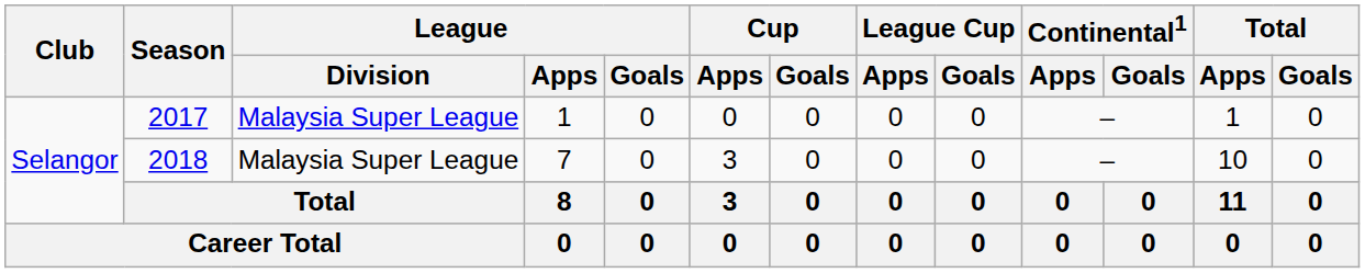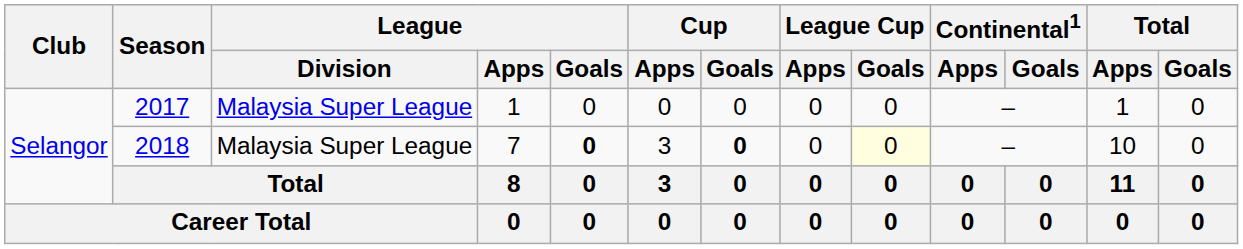2018 | League / Goals: normal -> bold
2018 | Cup / Goals: normal -> bold
2018 | League Cup / Goals: no background -> lightyellow background
